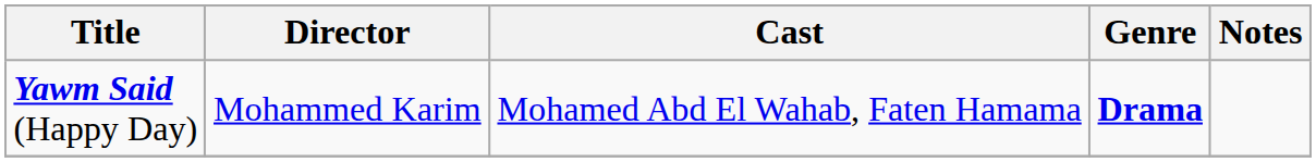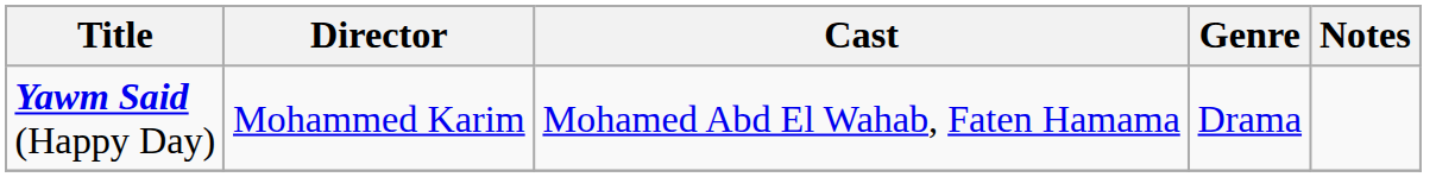Yawm Said (Happy Day) | Genre: bold -> normal
